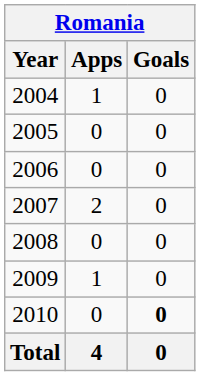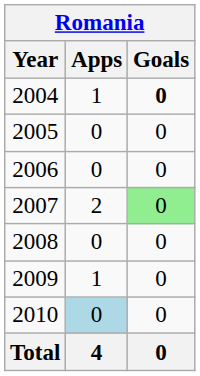2004 | Goals: normal -> bold
2007 | Goals: no background -> lightgreen background
2010 | Apps: no background -> lightblue background
2010 | Goals: bold -> normal
